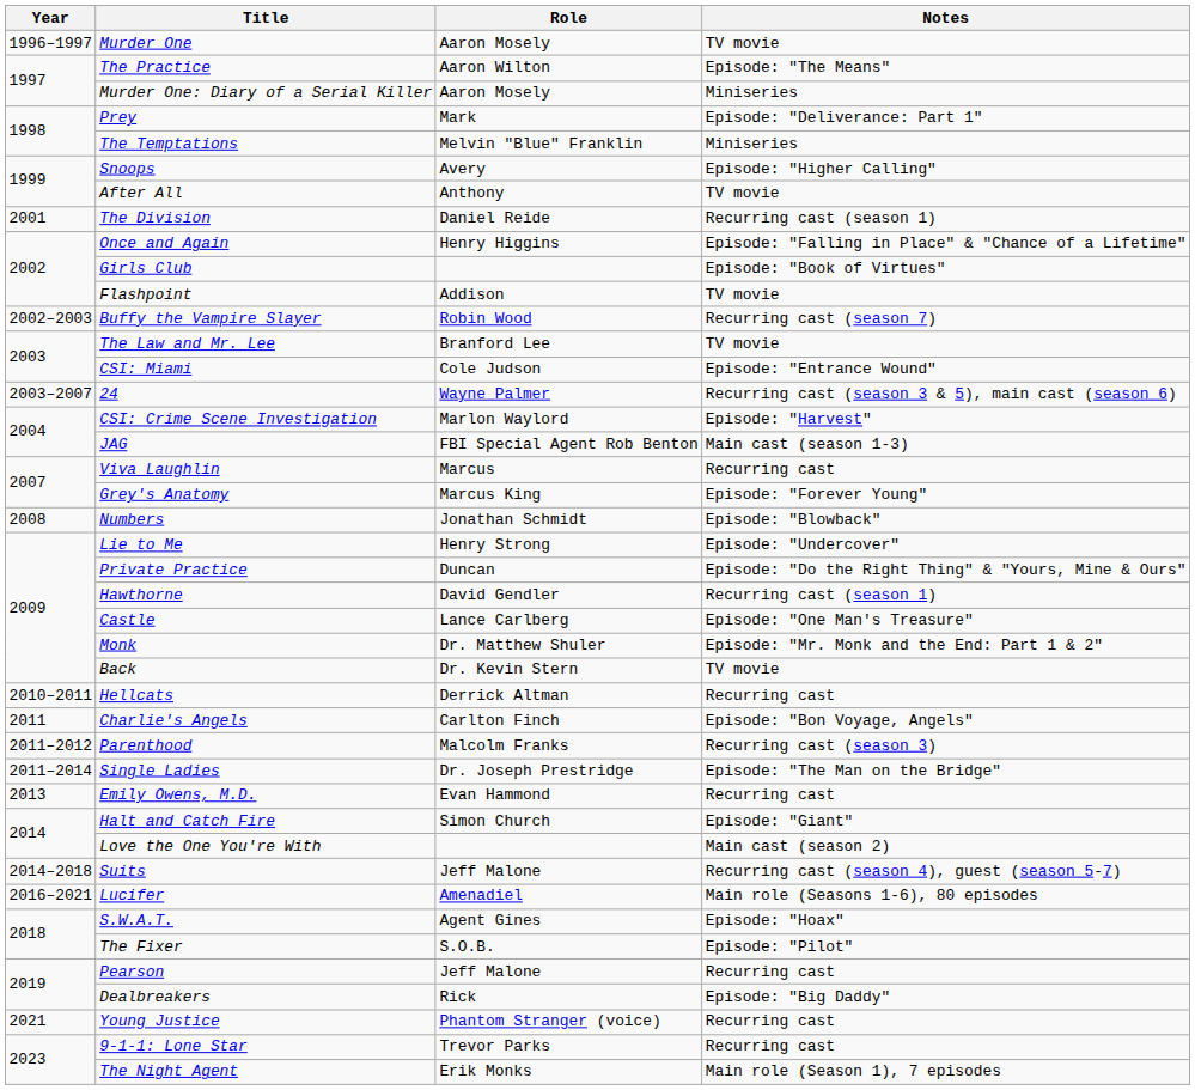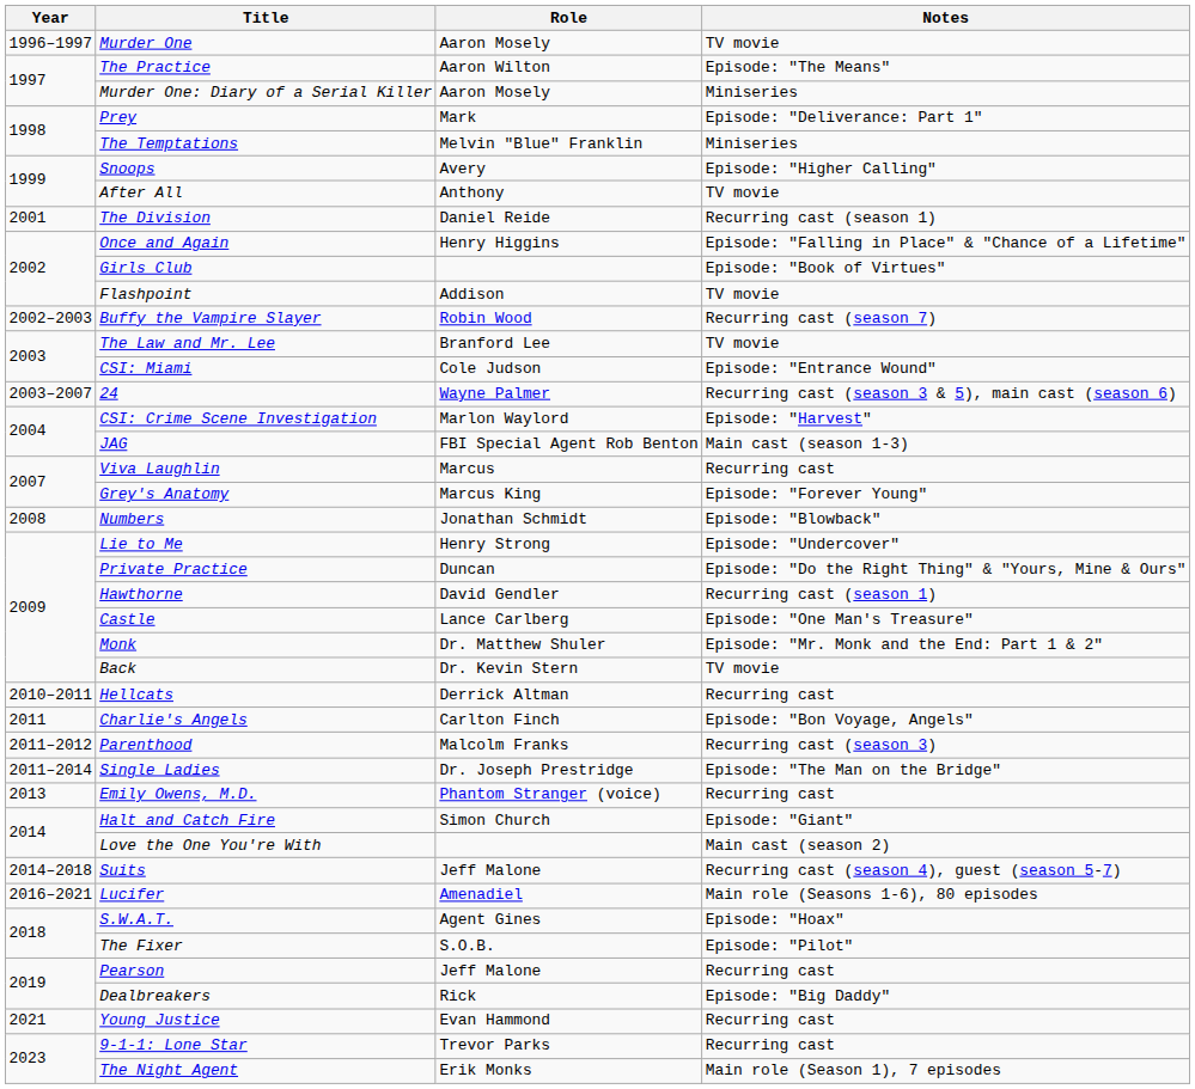Emily Owens, M.D. | Role: Evan Hammond -> Phantom Stranger (voice)
Young Justice | Role: Phantom Stranger (voice) -> Evan Hammond
